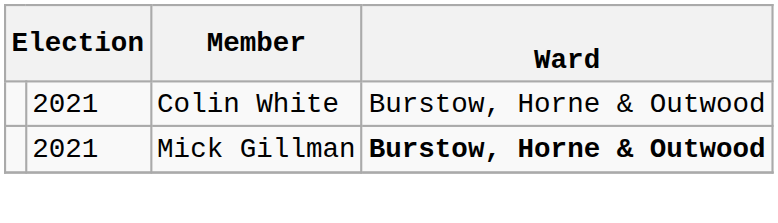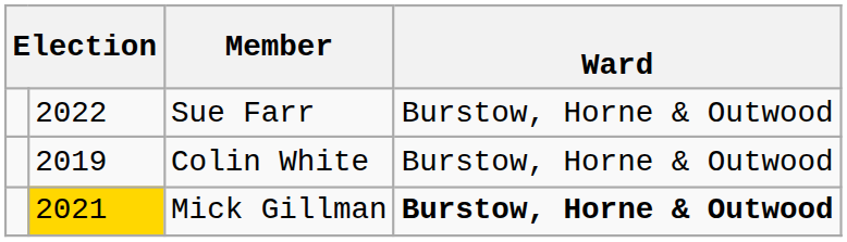+ row: 2022 | Sue Farr | Burstow, Horne & Outwood
Colin White | column 2: 2021 -> 2019
Mick Gillman | column 2: no background -> gold background
